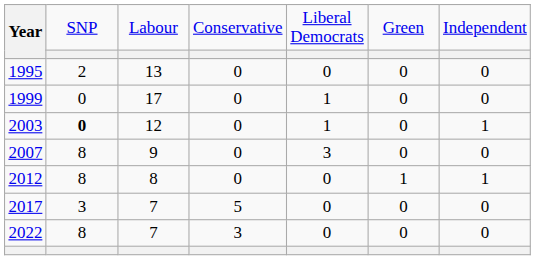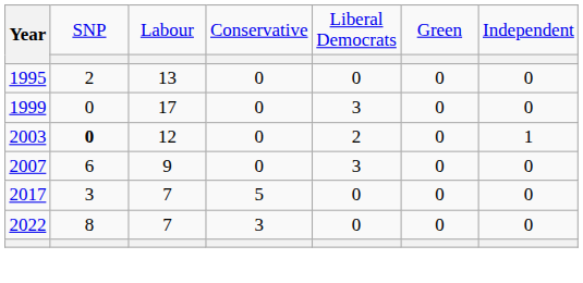1999 | column 5: 1 -> 3
2003 | column 5: 1 -> 2
2007 | column 2: 8 -> 6
- row: 2012 | 8 | 8 | 0 | 0 | 1 | 1
